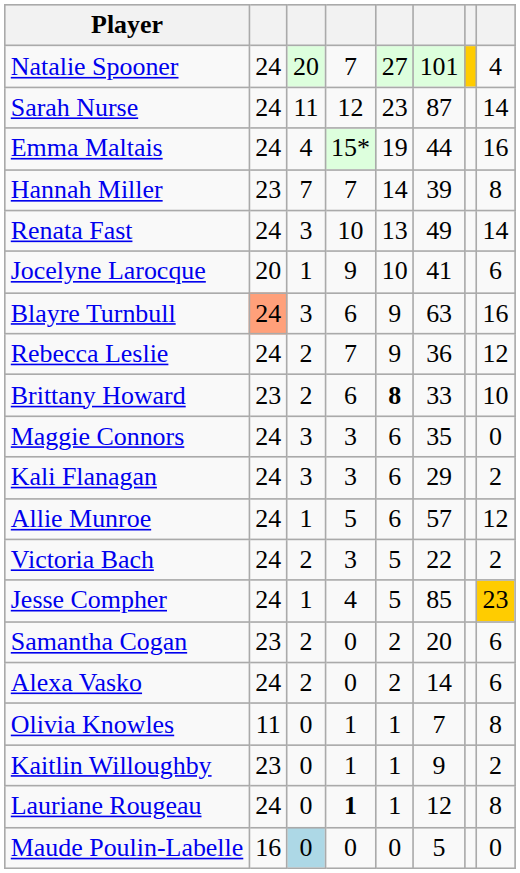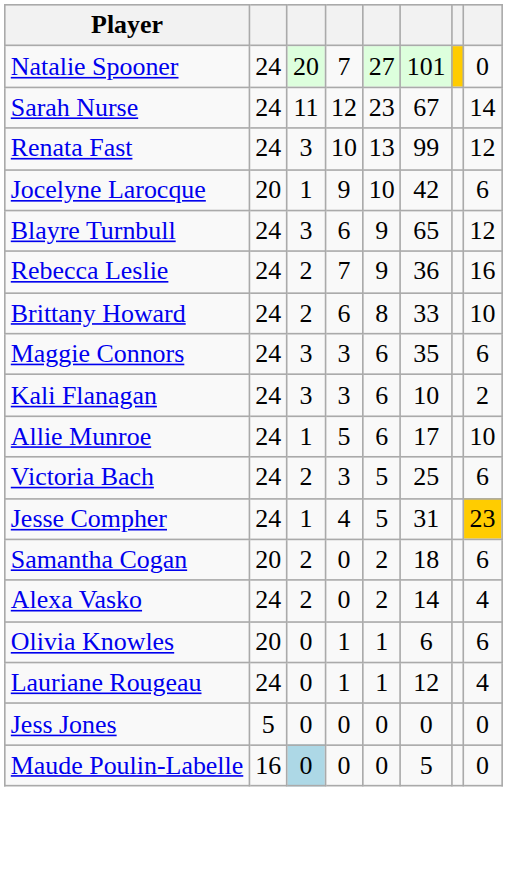Natalie Spooner | column 8: 4 -> 0
Sarah Nurse | column 6: 87 -> 67
- row: Emma Maltais | 24 | 4 | 15* | 19 | 44 | 16
- row: Hannah Miller | 23 | 7 | 7 | 14 | 39 | 8
Renata Fast | column 6: 49 -> 99
Renata Fast | column 8: 14 -> 12
Jocelyne Larocque | column 6: 41 -> 42
Blayre Turnbull | column 2: lightsalmon background -> no background
Blayre Turnbull | column 6: 63 -> 65
Blayre Turnbull | column 8: 16 -> 12
Rebecca Leslie | column 8: 12 -> 16
Brittany Howard | column 2: 23 -> 24
Brittany Howard | column 5: bold -> normal
Maggie Connors | column 8: 0 -> 6
Kali Flanagan | column 6: 29 -> 10
Allie Munroe | column 6: 57 -> 17
Allie Munroe | column 8: 12 -> 10
Victoria Bach | column 6: 22 -> 25
Victoria Bach | column 8: 2 -> 6
Jesse Compher | column 6: 85 -> 31
Samantha Cogan | column 2: 23 -> 20
Samantha Cogan | column 6: 20 -> 18
Alexa Vasko | column 8: 6 -> 4
Olivia Knowles | column 2: 11 -> 20
Olivia Knowles | column 6: 7 -> 6
Olivia Knowles | column 8: 8 -> 6
- row: Kaitlin Willoughby | 23 | 0 | 1 | 1 | 9 | 2
Lauriane Rougeau | column 4: bold -> normal
Lauriane Rougeau | column 8: 8 -> 4
+ row: Jess Jones | 5 | 0 | 0 | 0 | 0 | 0
